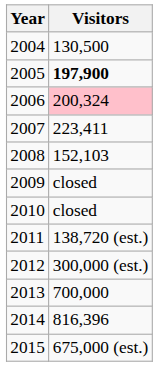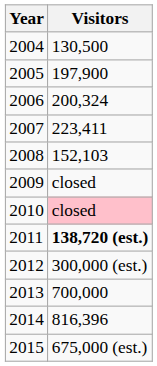2005 | Visitors: bold -> normal
2006 | Visitors: pink background -> no background
2010 | Visitors: no background -> pink background
2011 | Visitors: normal -> bold
